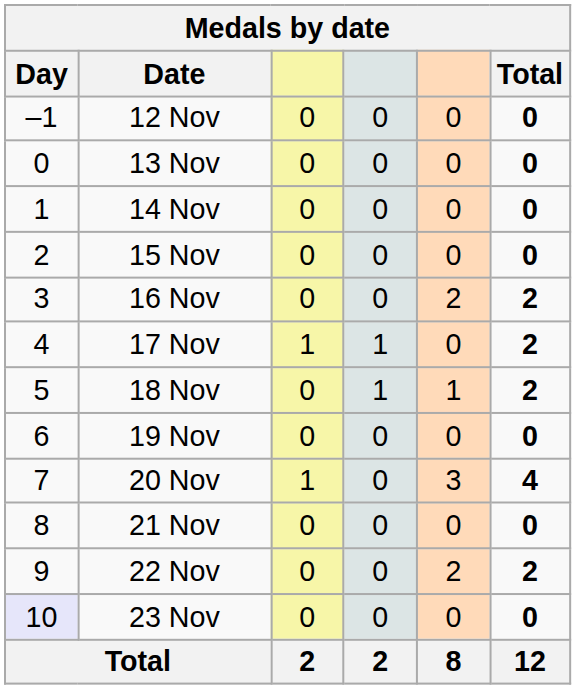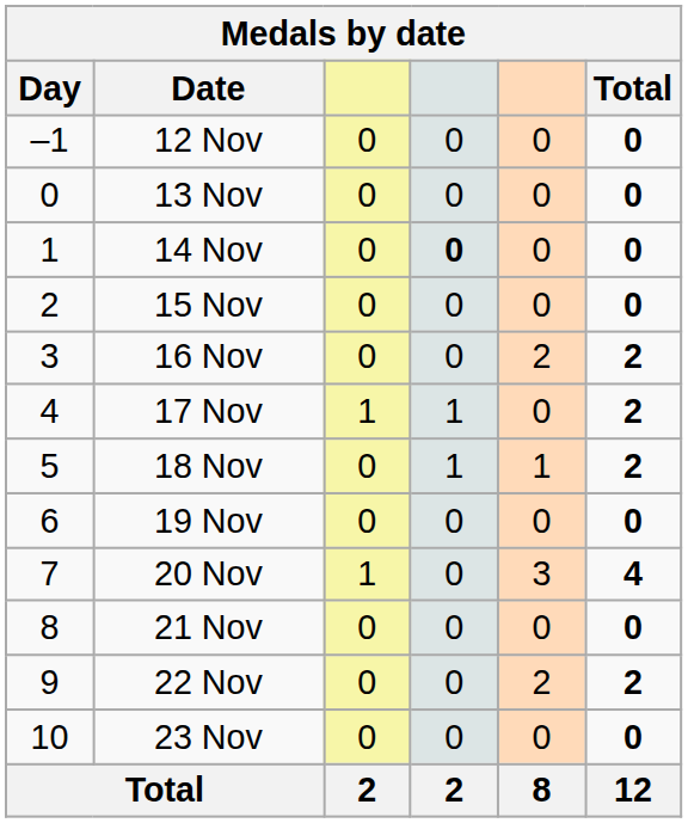14 Nov | column 4: normal -> bold
23 Nov | Day: lavender background -> no background
